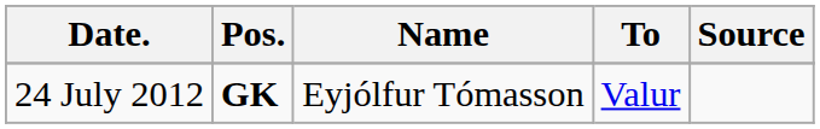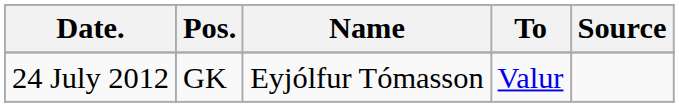24 July 2012 | Pos.: bold -> normal
